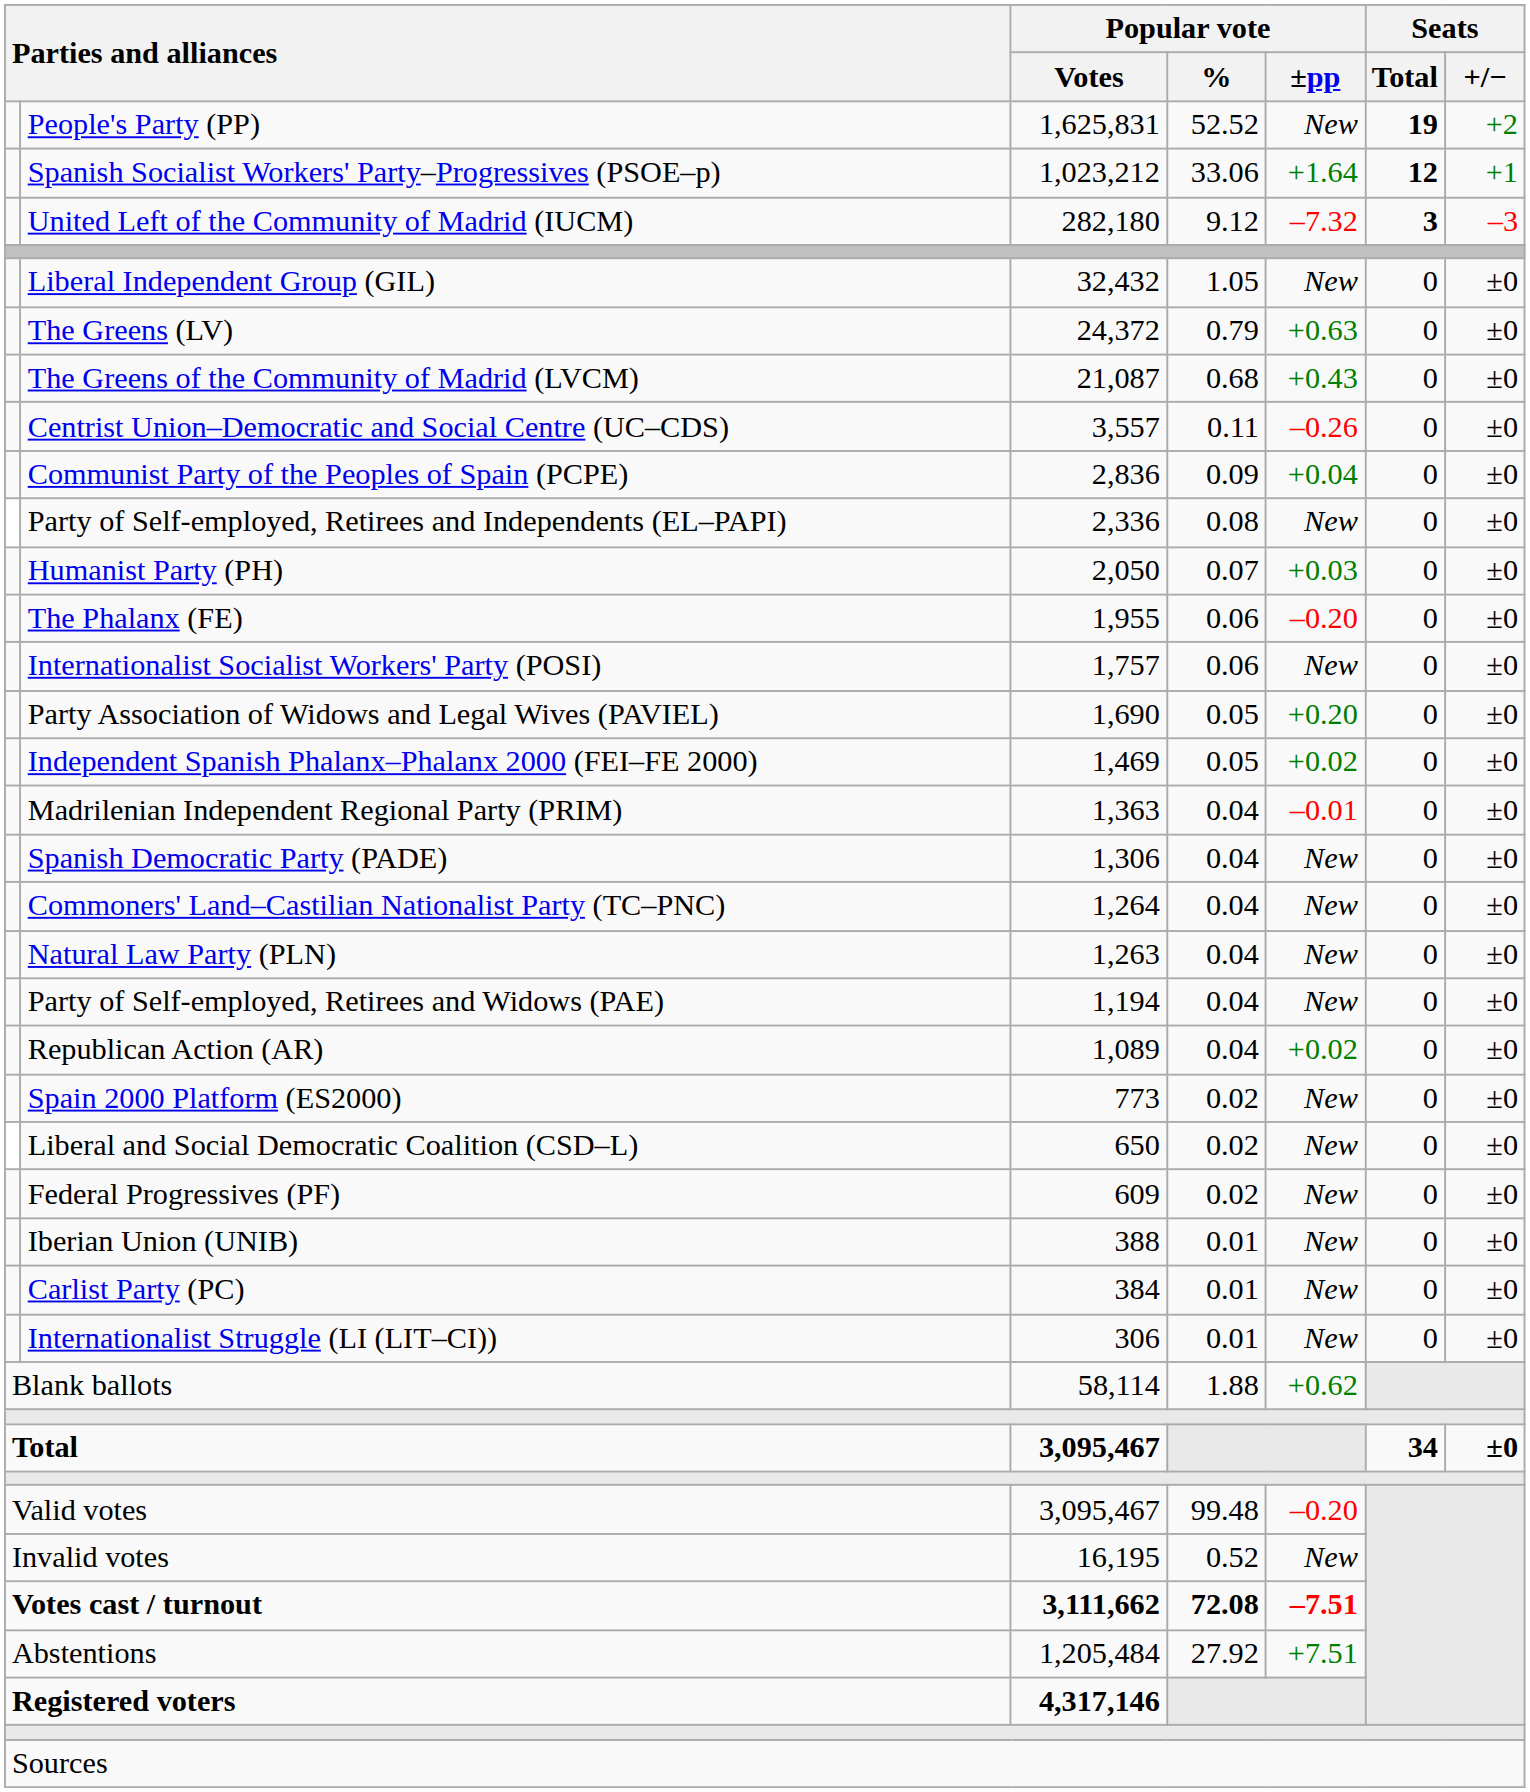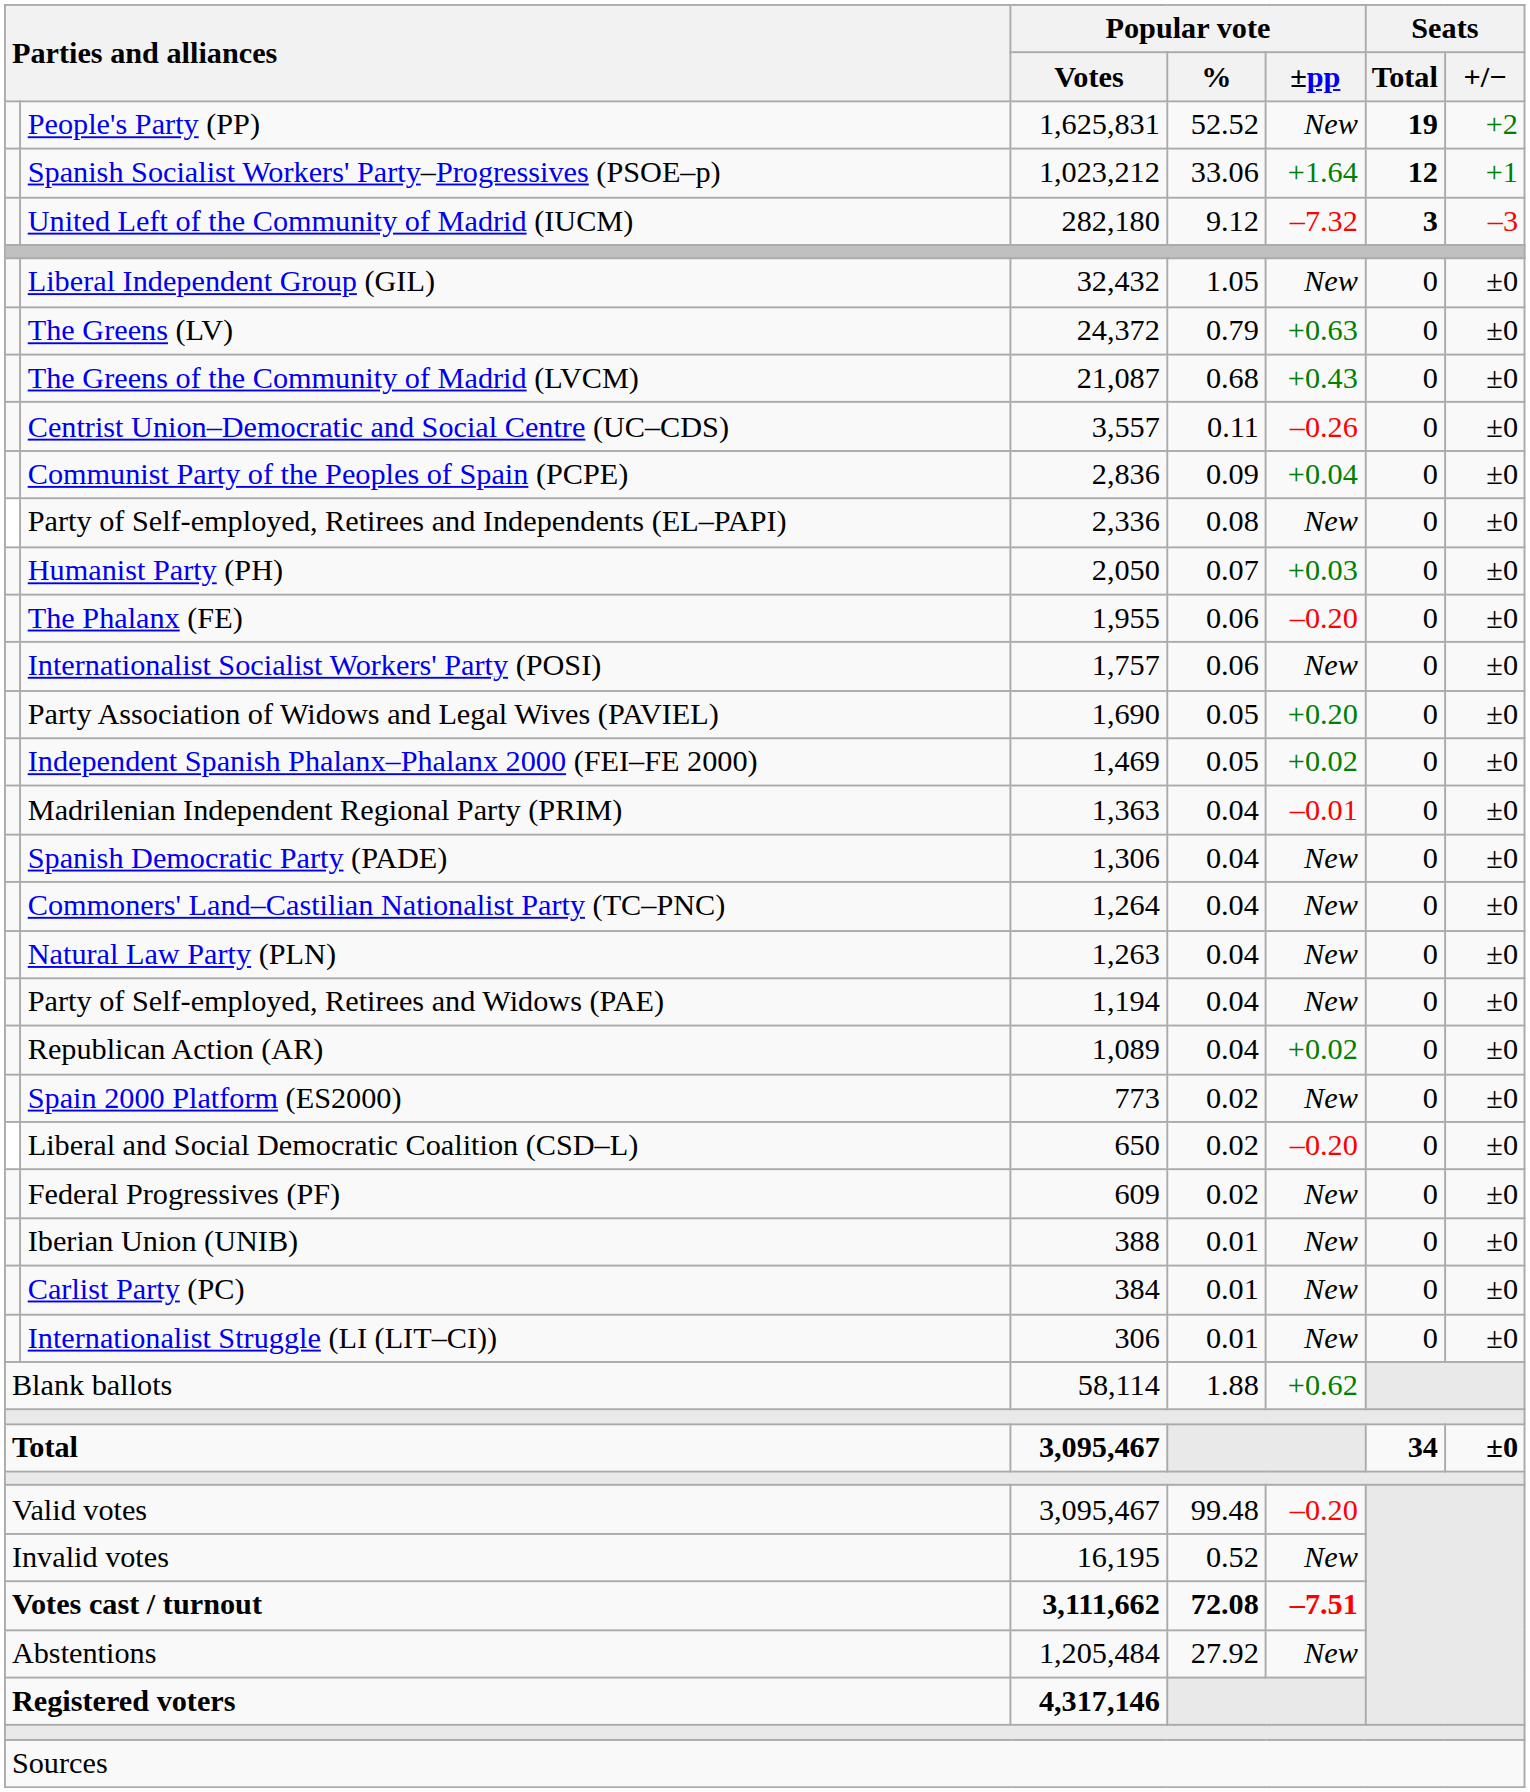Liberal and Social Democratic Coalition (CSD–L) | Popular vote / ±pp: New -> –0.20
Abstentions | Popular vote / ±pp: +7.51 -> New
